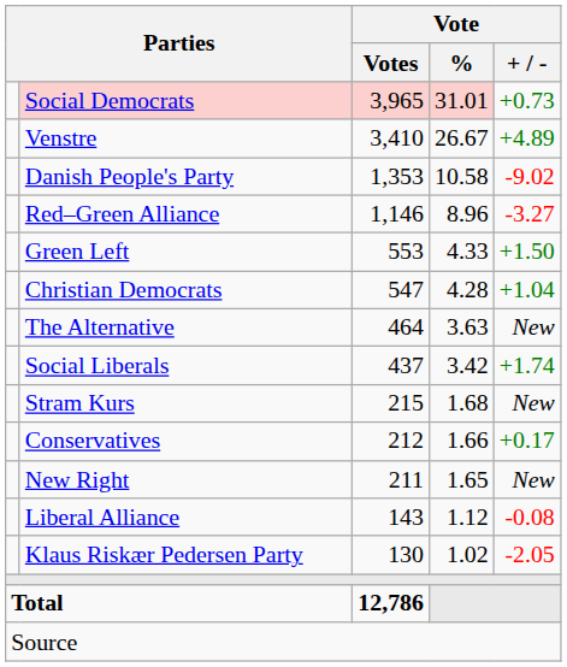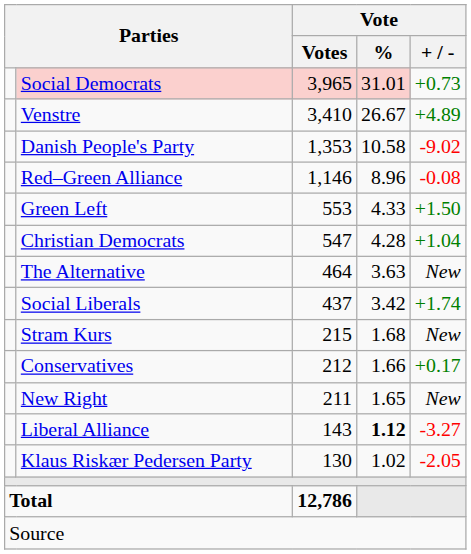Red–Green Alliance | Vote / + / -: -3.27 -> -0.08
Liberal Alliance | Vote / %: normal -> bold
Liberal Alliance | Vote / + / -: -0.08 -> -3.27
